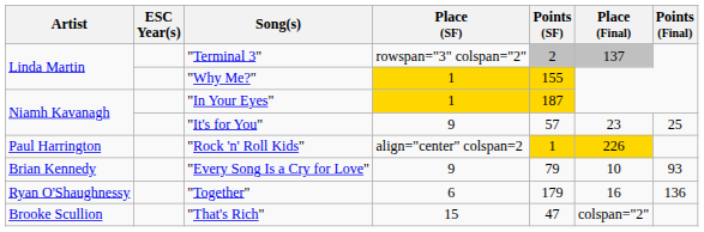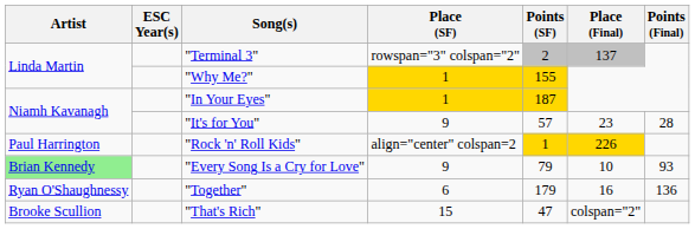"It's for You" | Points (Final): 25 -> 28
"Every Song Is a Cry for Love" | Artist: no background -> lightgreen background
